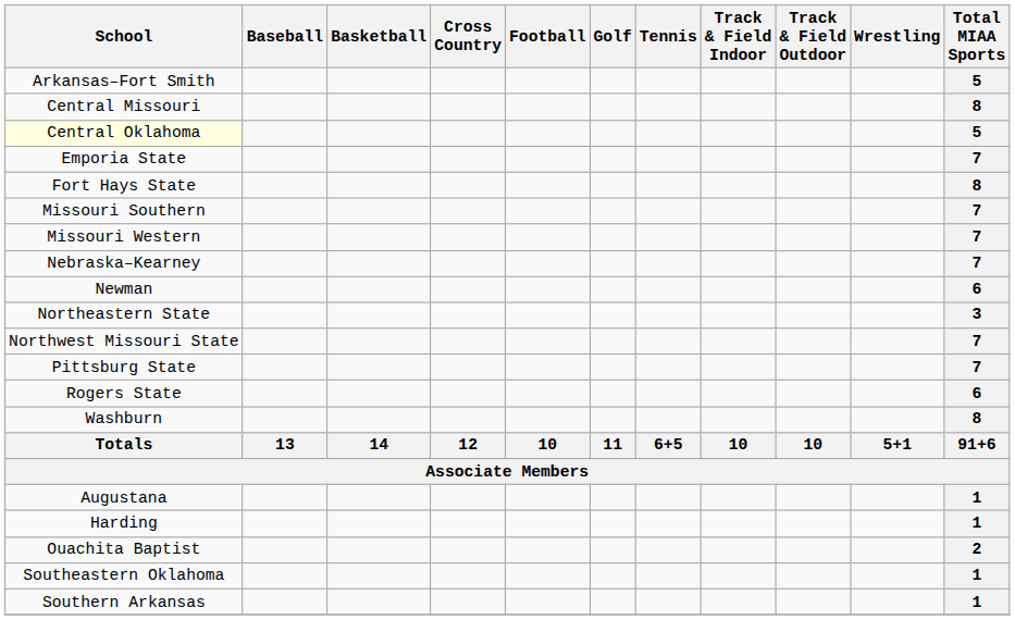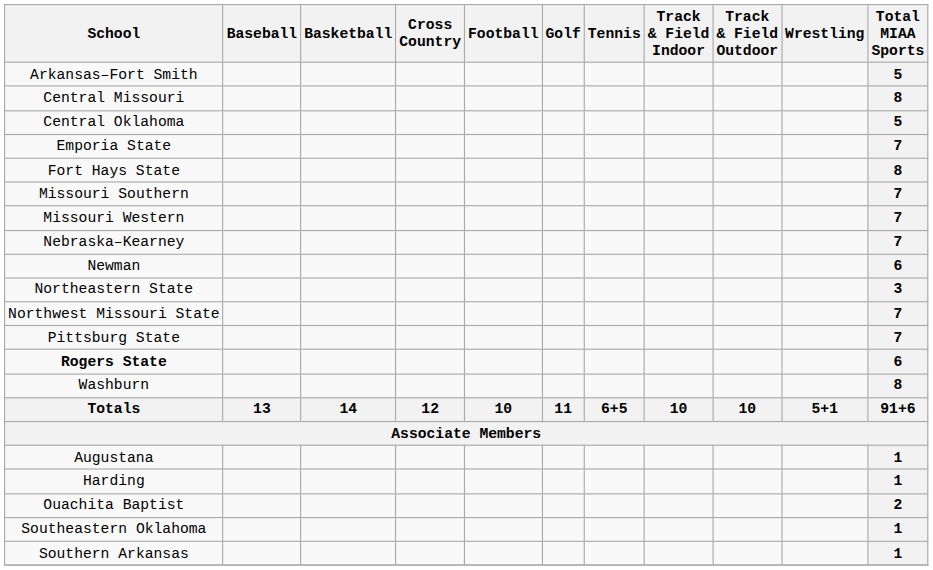Central Oklahoma | School: lightyellow background -> no background
Rogers State | School: normal -> bold
